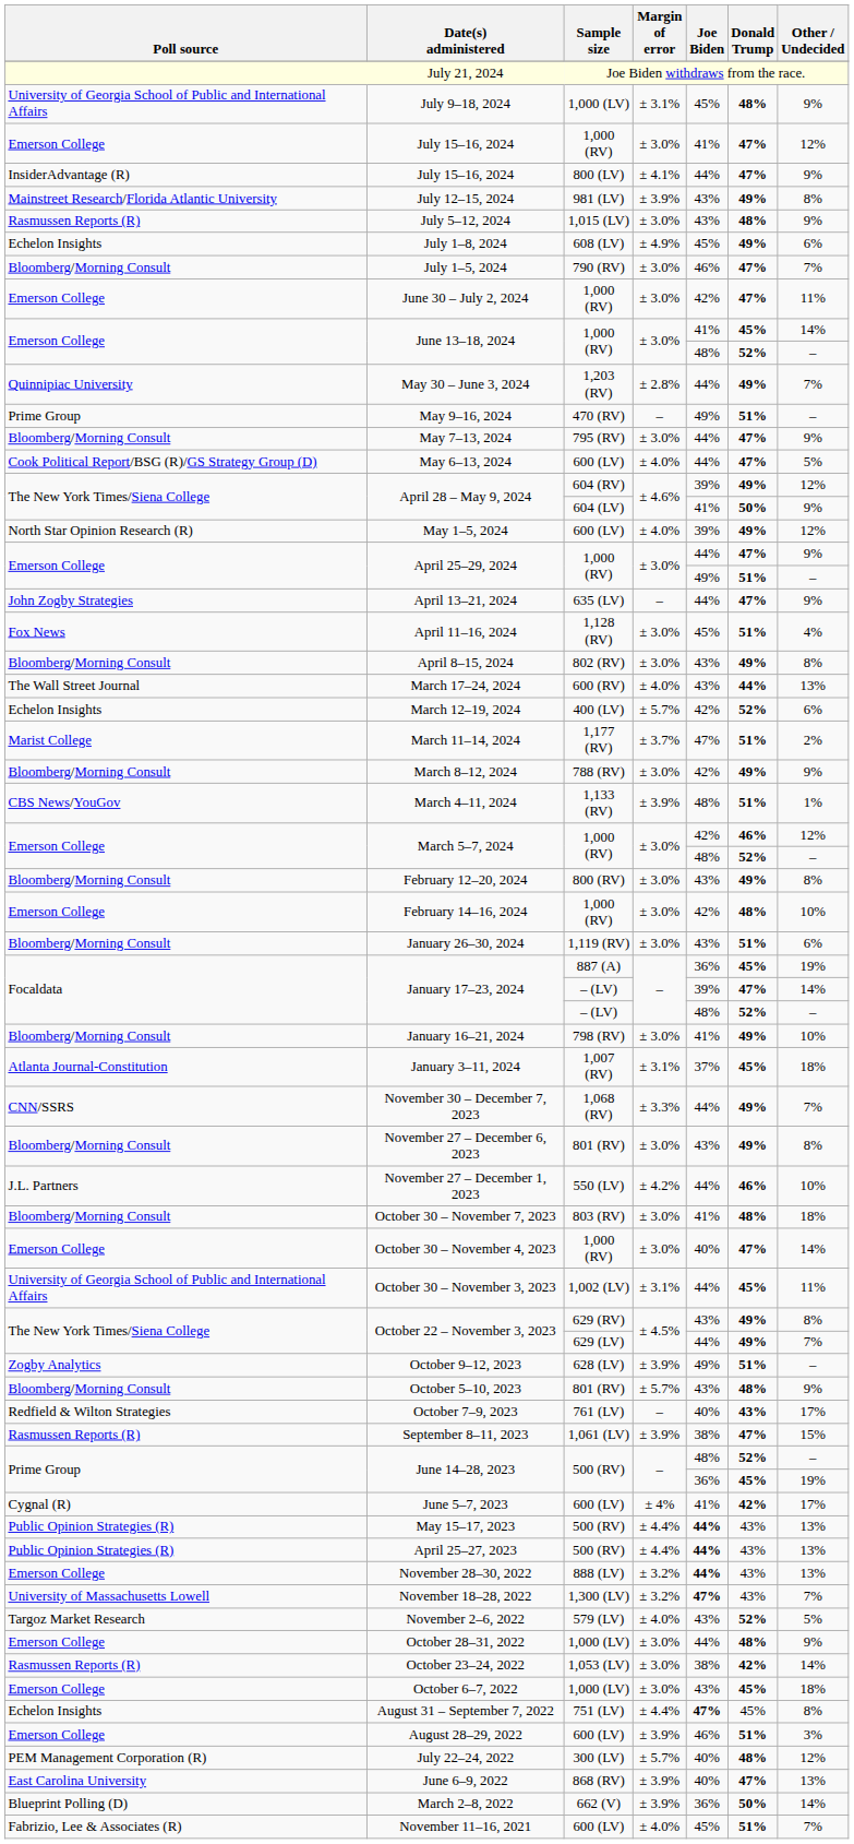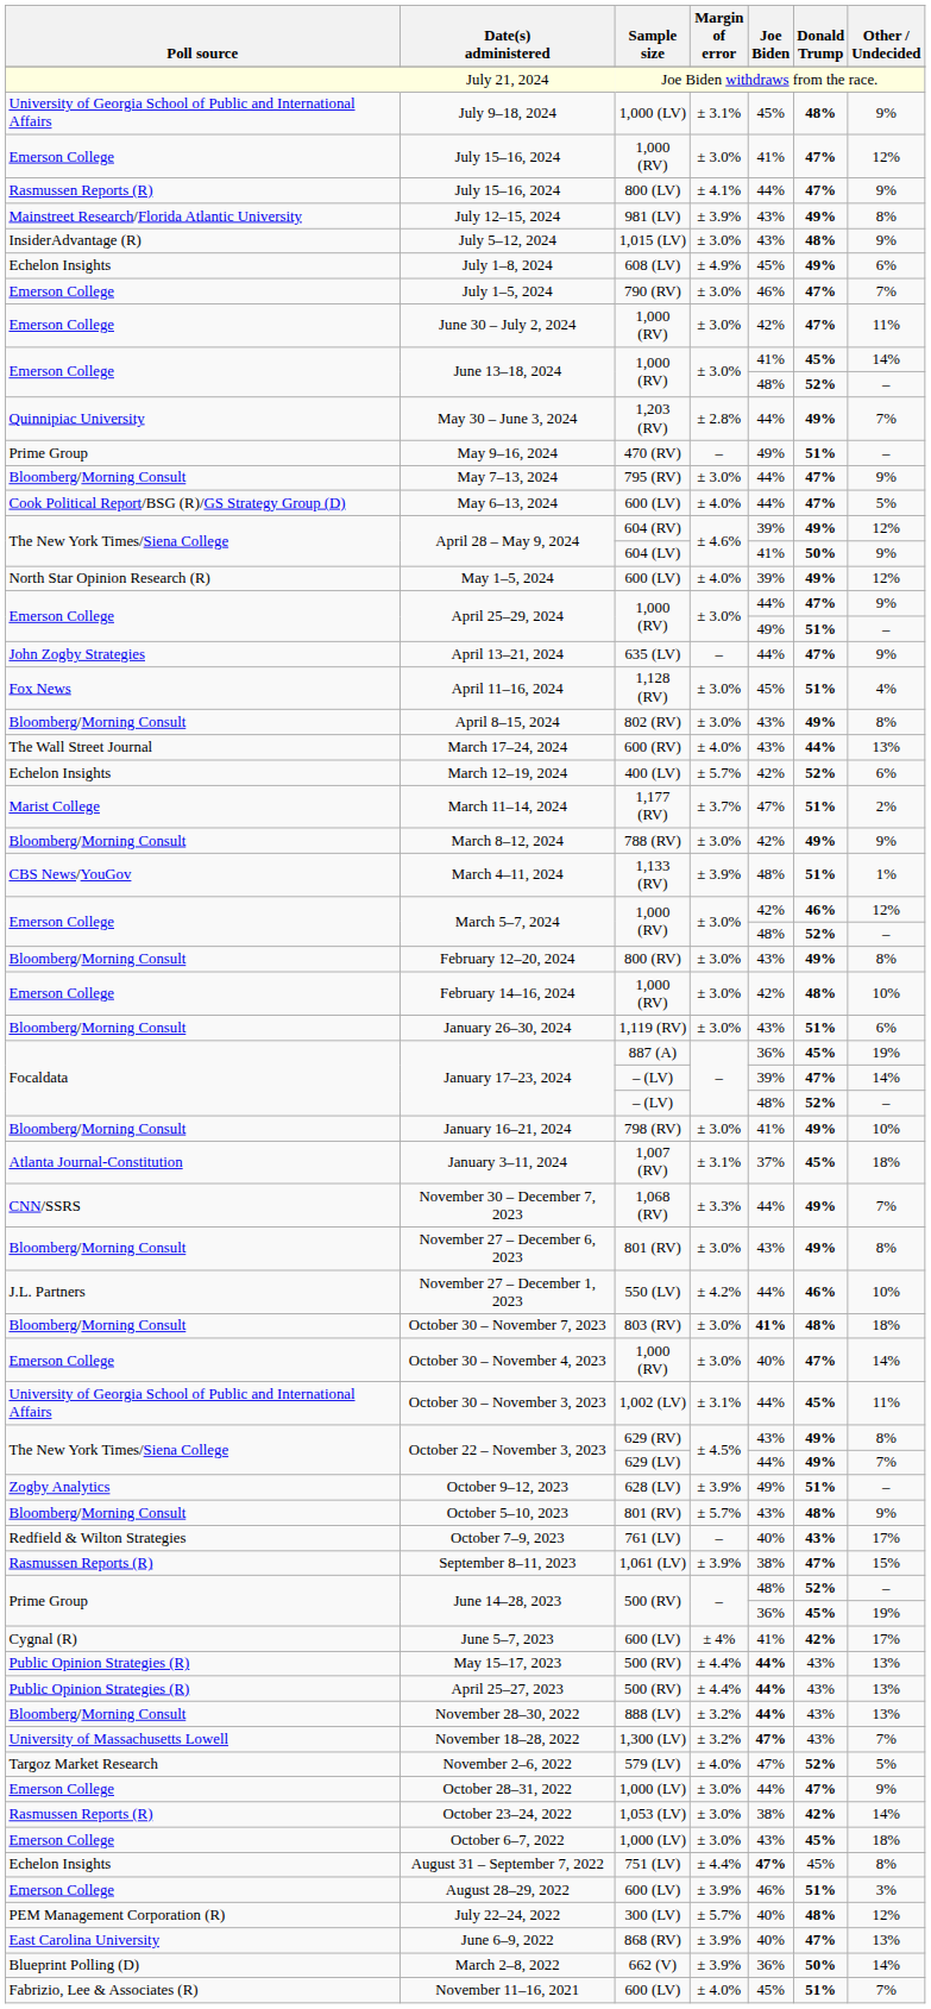July 15–16, 2024 / 800 (LV) | Poll source: InsiderAdvantage (R) -> Rasmussen Reports (R)
July 5–12, 2024 | Poll source: Rasmussen Reports (R) -> InsiderAdvantage (R)
July 1–5, 2024 | Poll source: Bloomberg/Morning Consult -> Emerson College
October 30 – November 7, 2023 | Joe Biden: normal -> bold
November 28–30, 2022 | Poll source: Emerson College -> Bloomberg/Morning Consult
November 2–6, 2022 | Joe Biden: 43% -> 47%
October 28–31, 2022 | Donald Trump: 48% -> 47%
